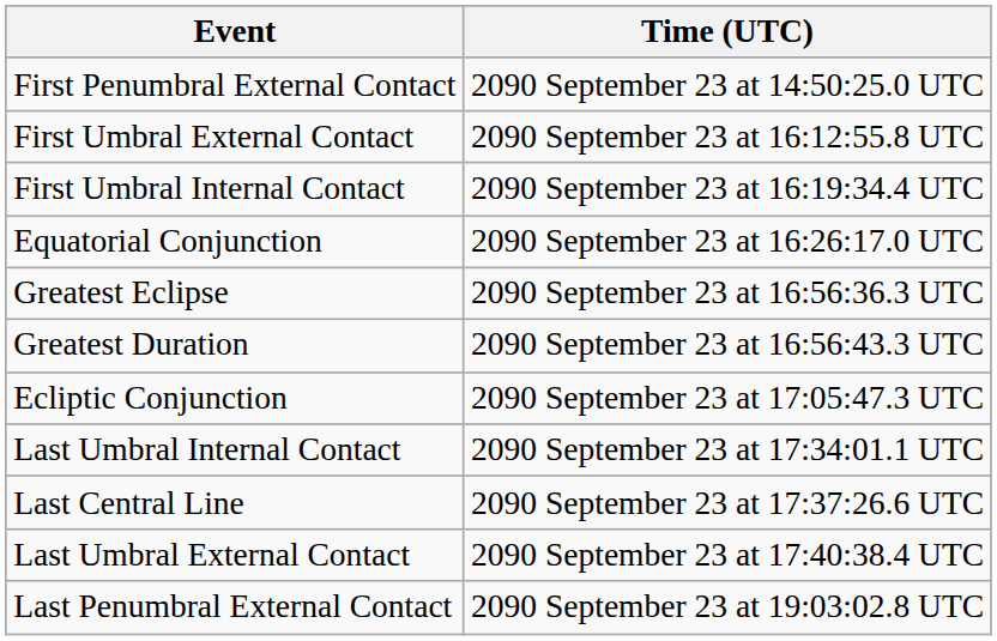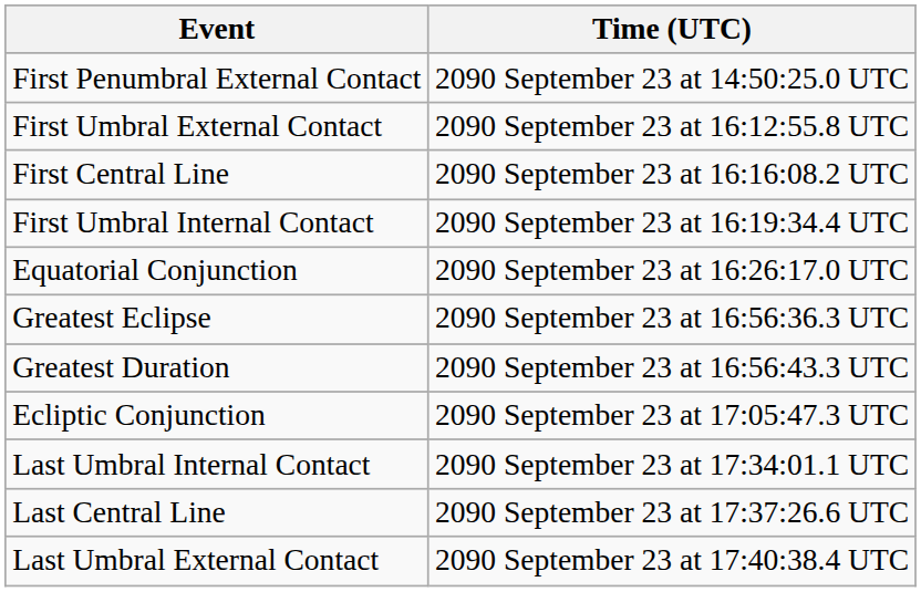+ row: First Central Line | 2090 September 23 at 16:16:08.2 UTC
- row: Last Penumbral External Contact | 2090 September 23 at 19:03:02.8 UTC
